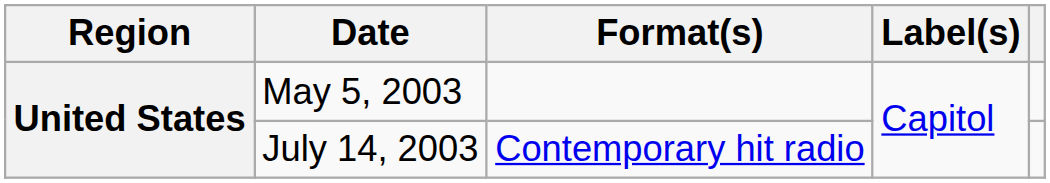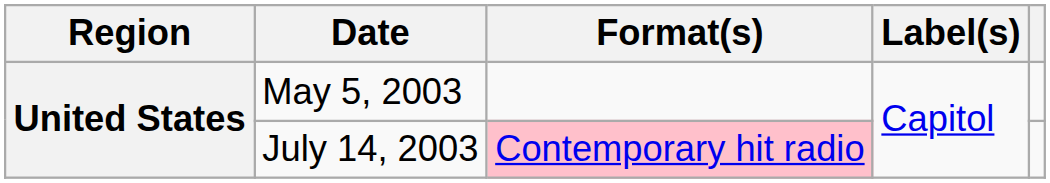July 14, 2003 | Format(s): no background -> pink background
